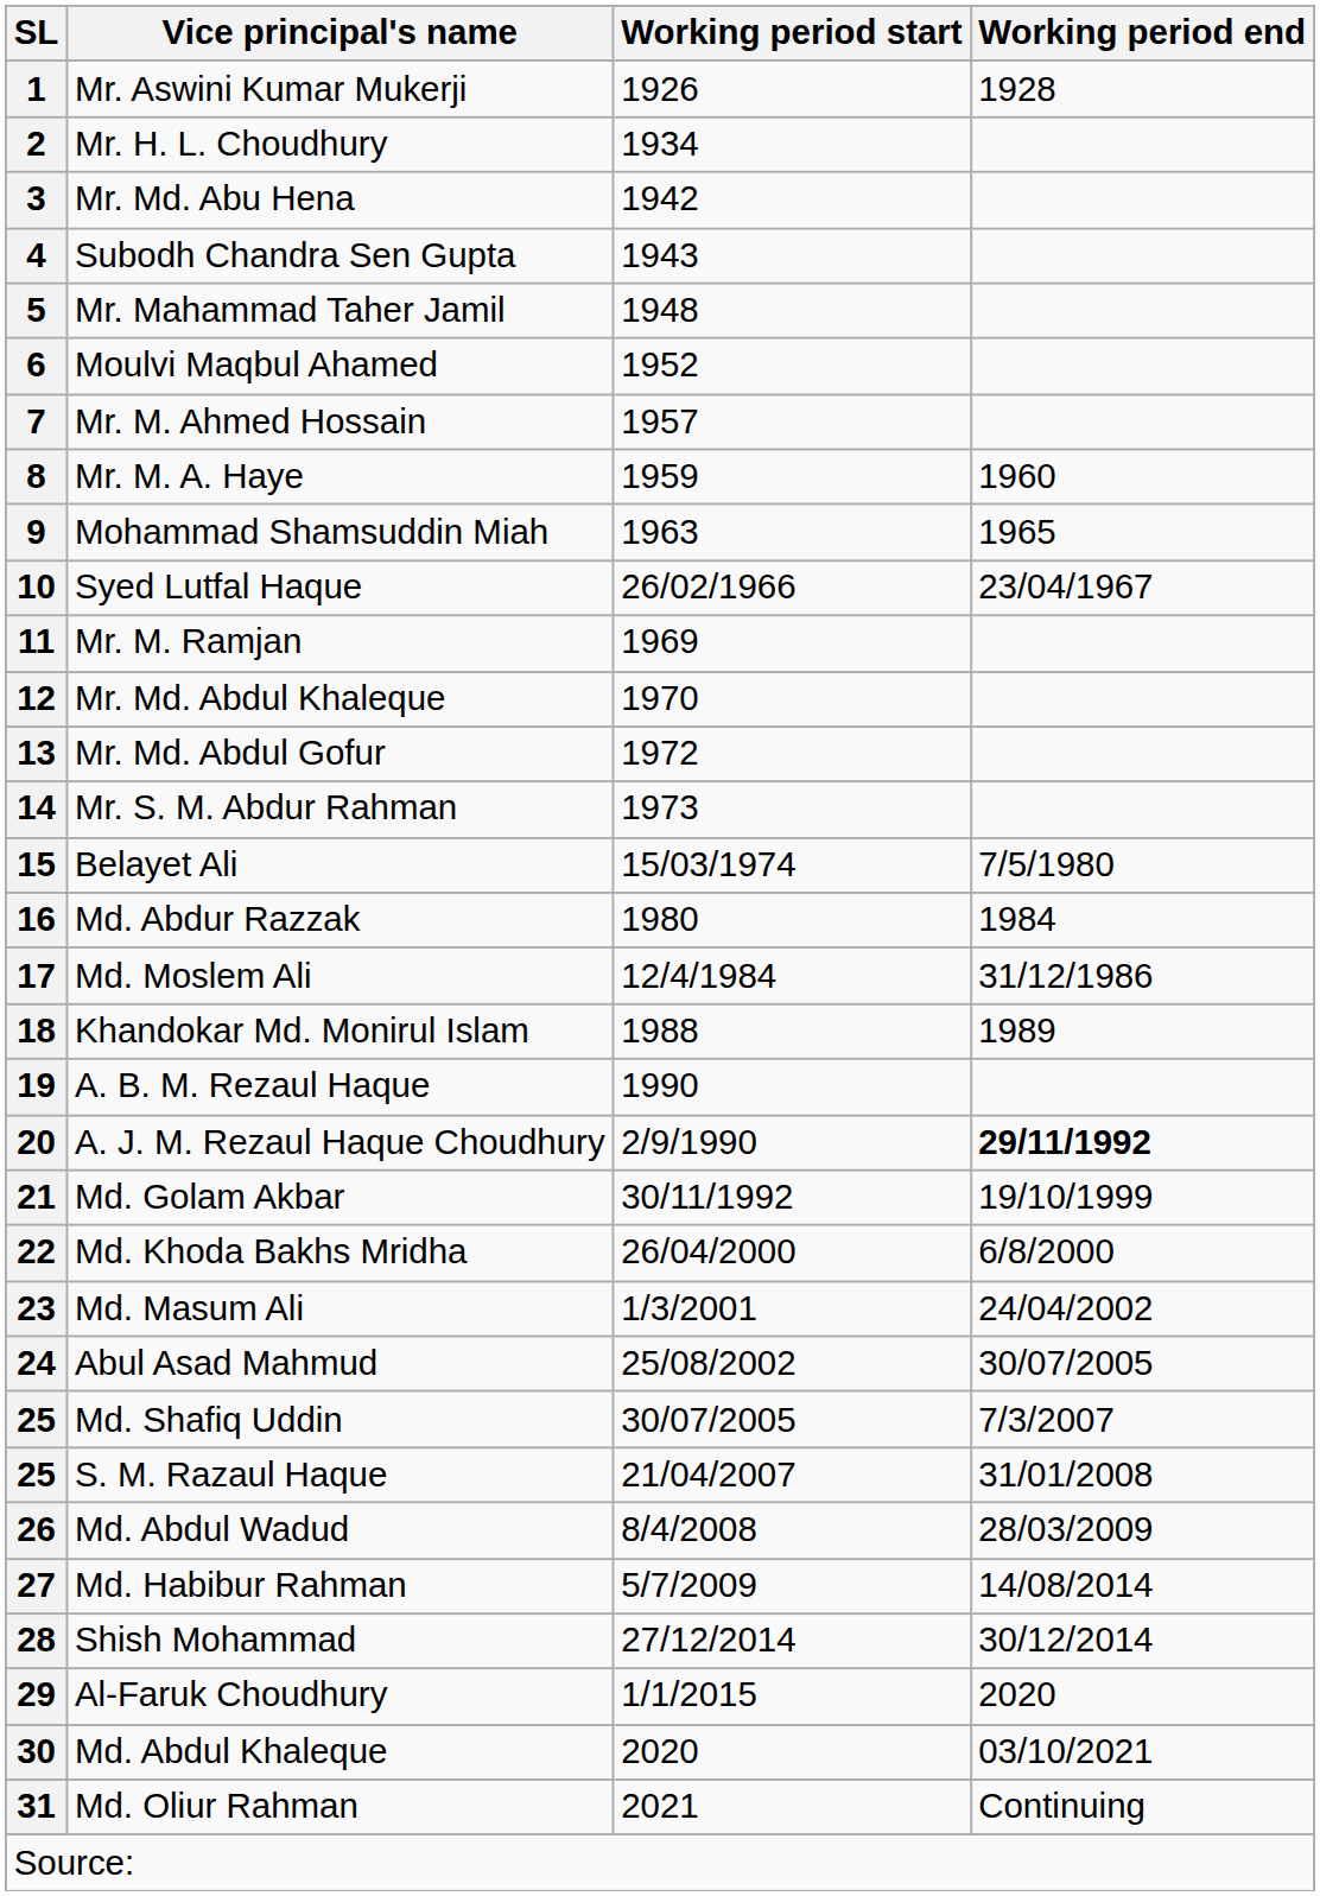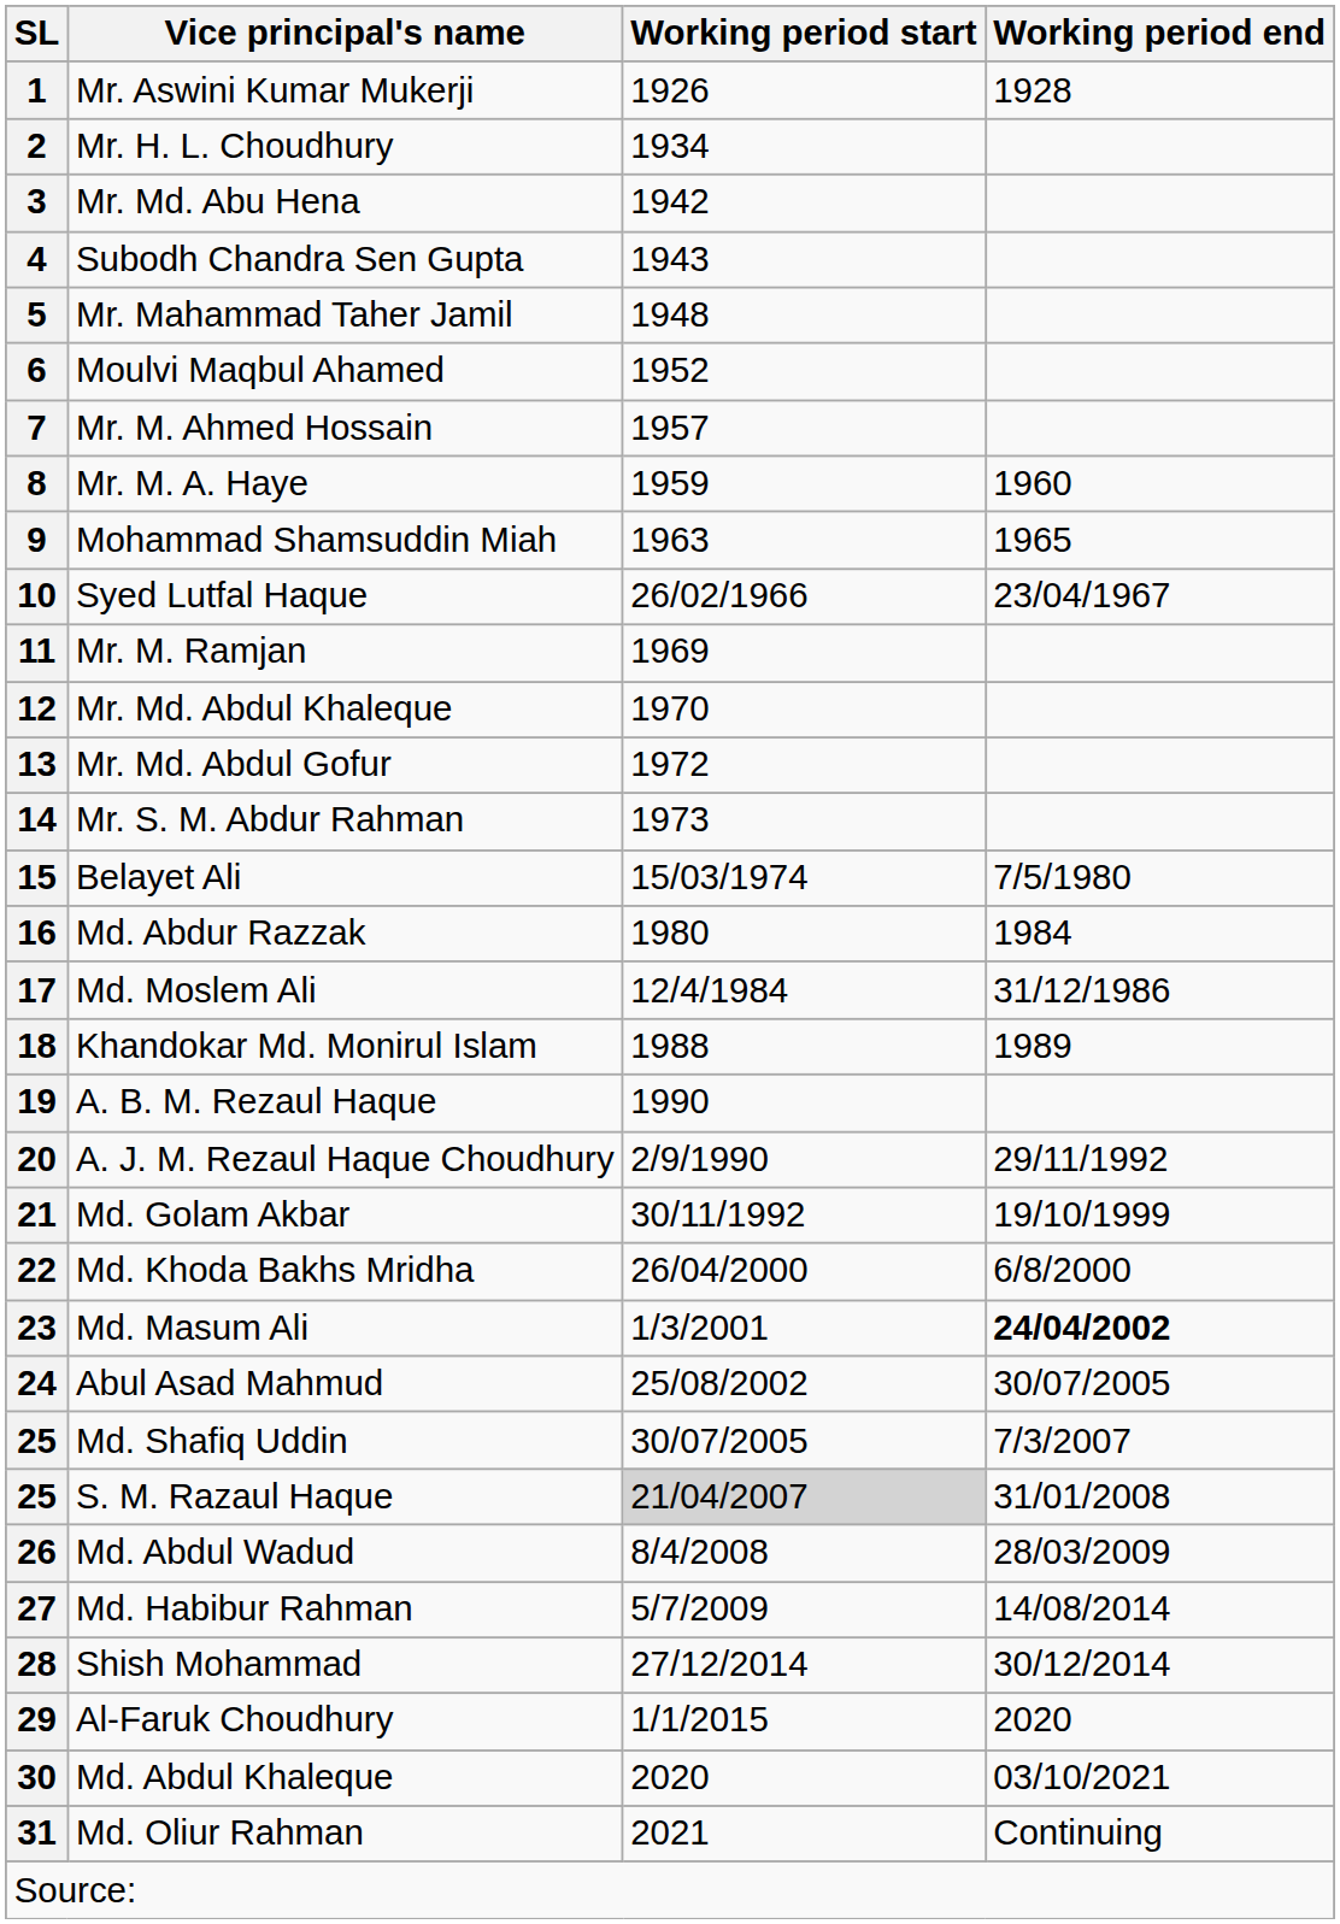20 | Working period end: bold -> normal
23 | Working period end: normal -> bold
25 / S. M. Razaul Haque | Working period start: no background -> lightgrey background
